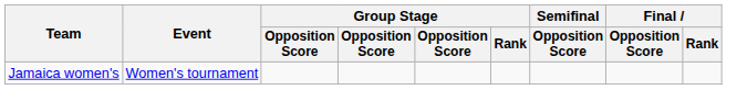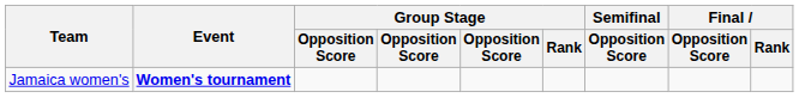Jamaica women's | Event: normal -> bold
